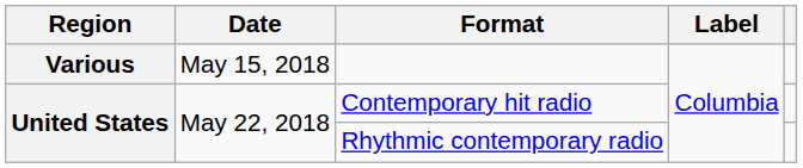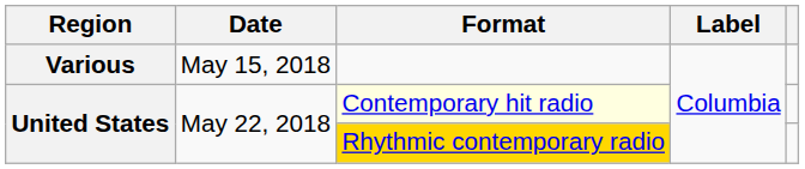Contemporary hit radio | Format: no background -> lightyellow background
Rhythmic contemporary radio | Format: no background -> gold background
